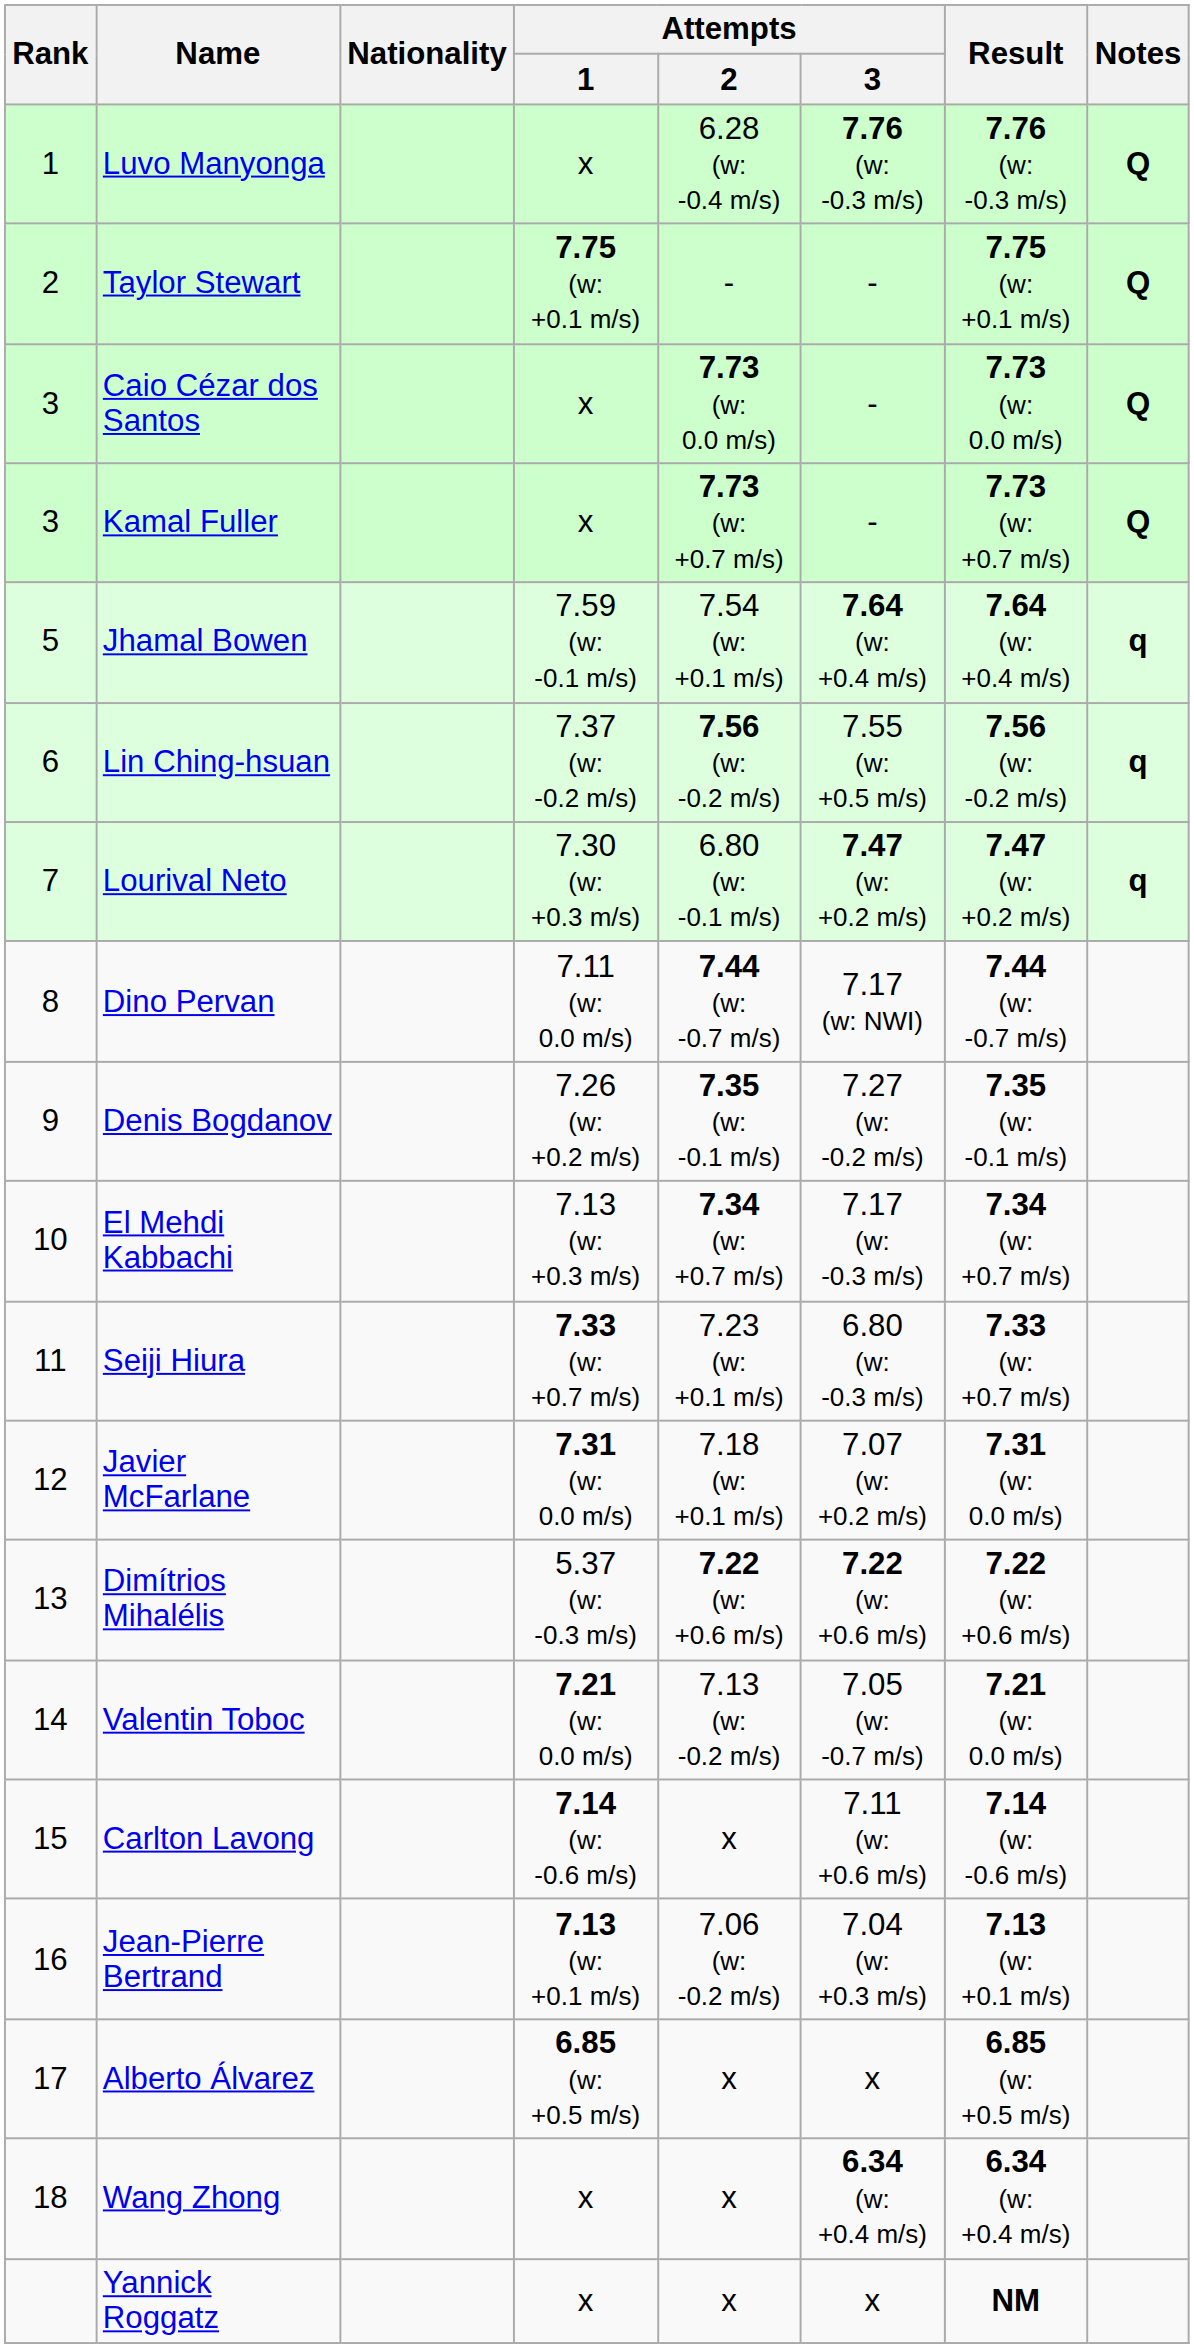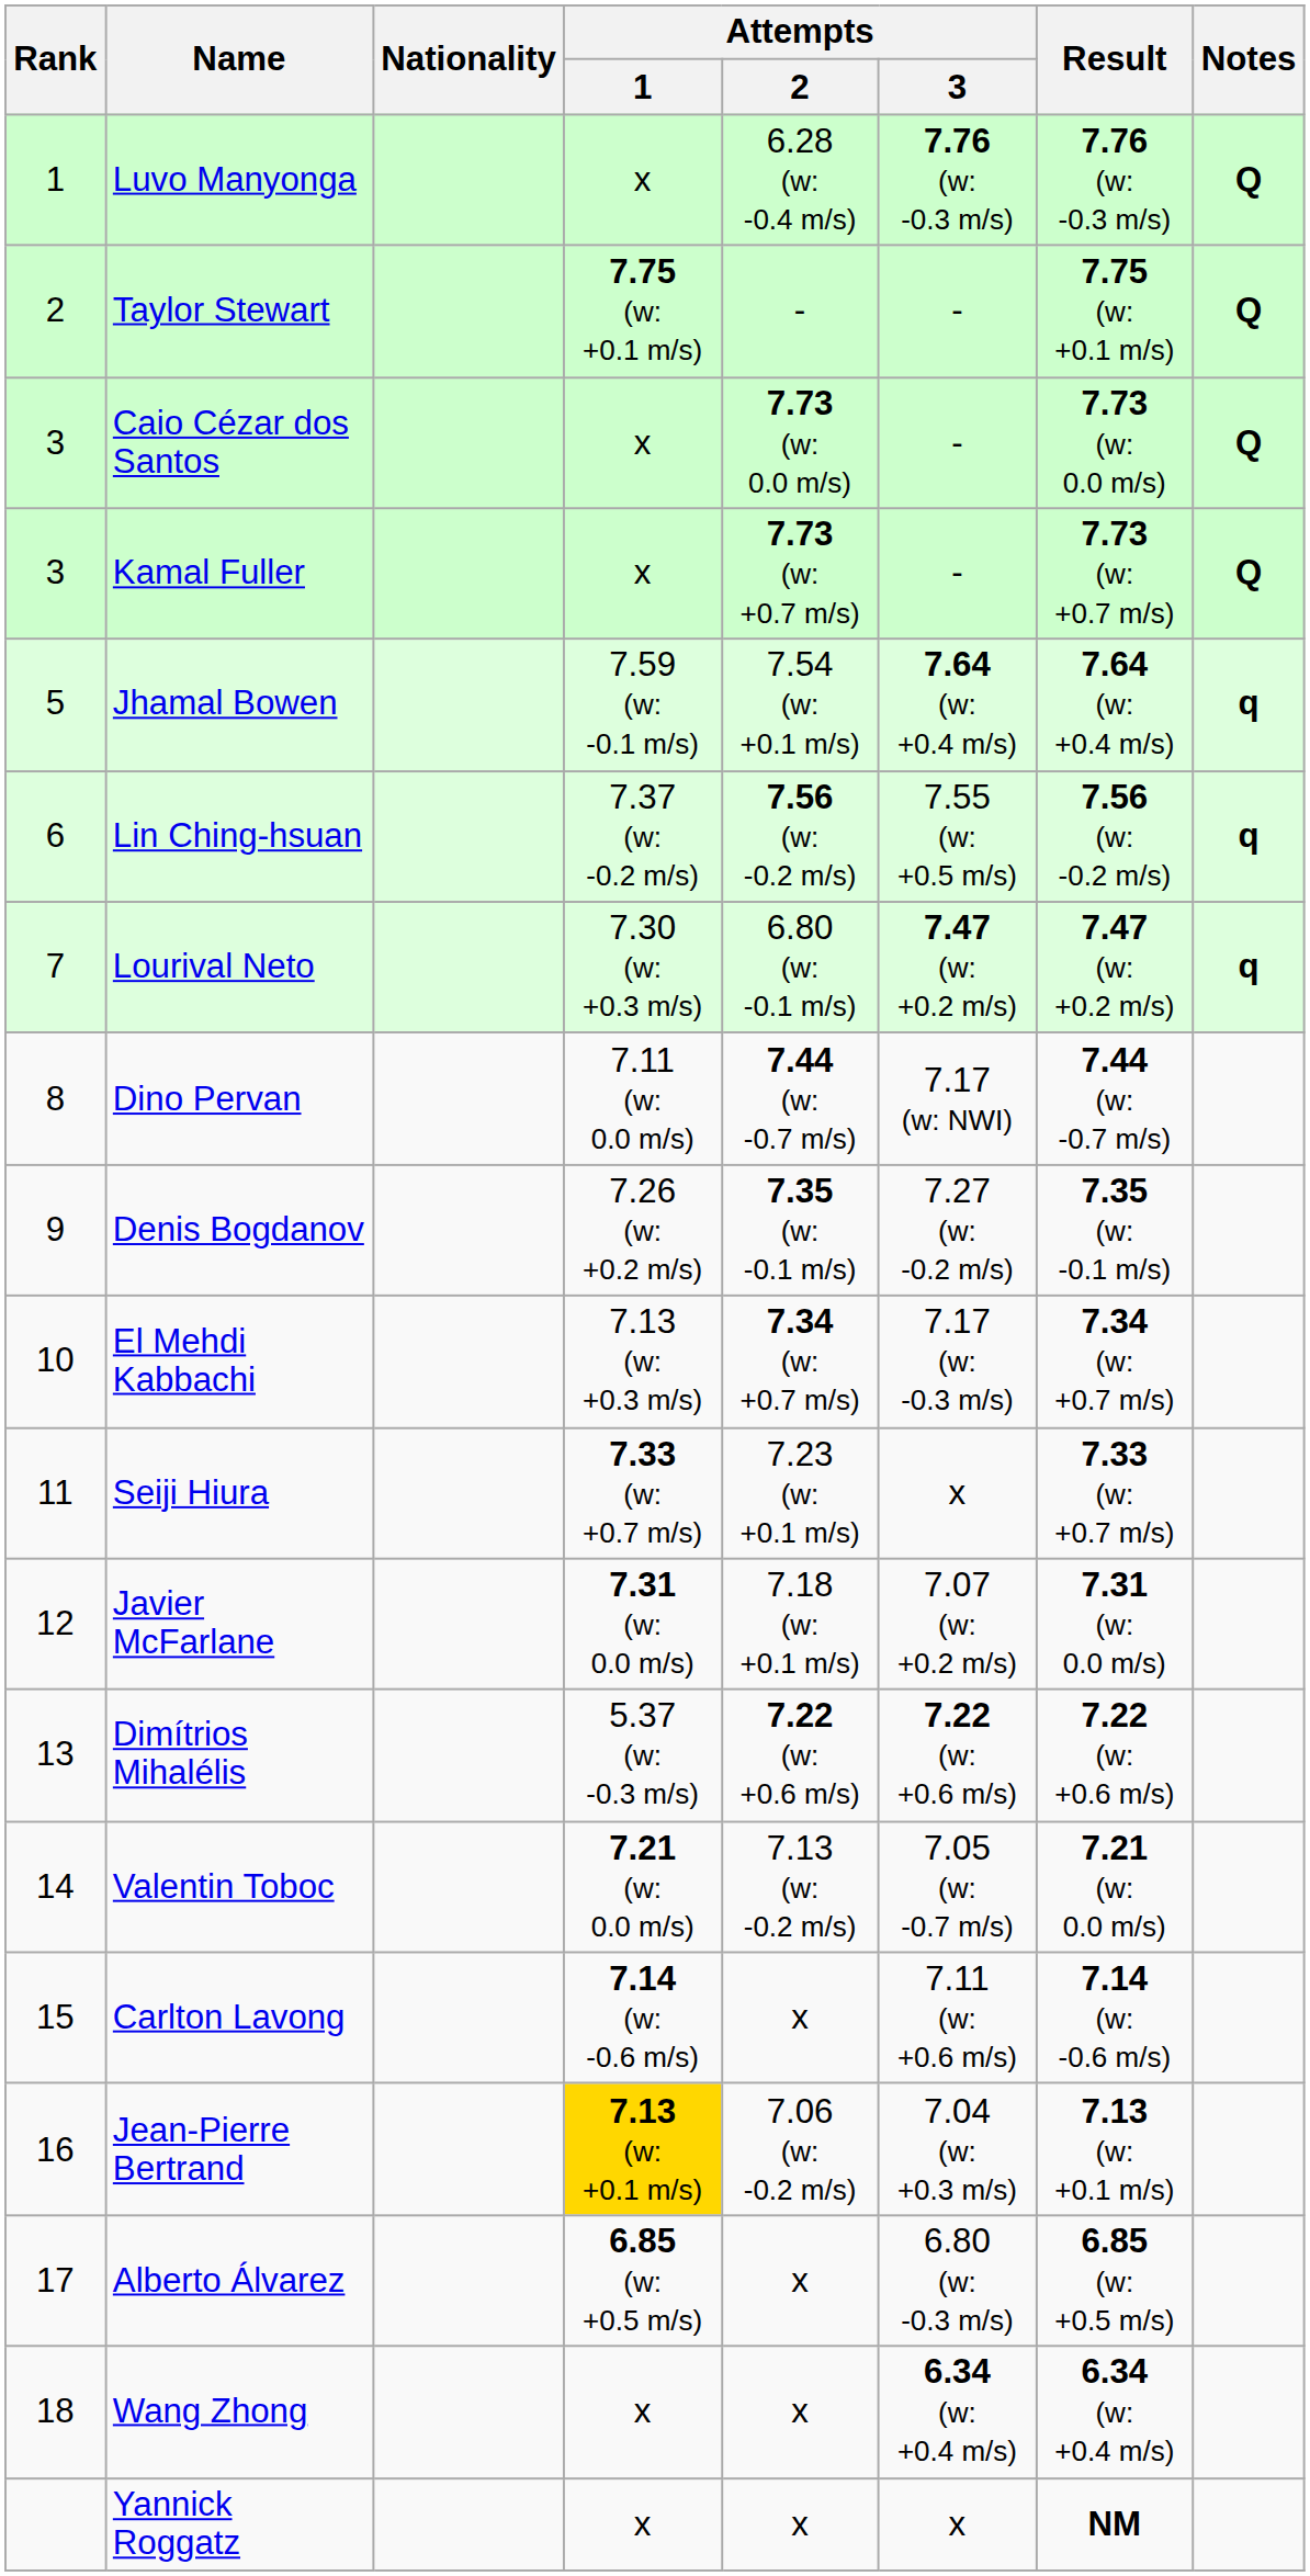Seiji Hiura | Attempts / 3: 6.80 (w: -0.3 m/s) -> x
Jean-Pierre Bertrand | Attempts / 1: no background -> gold background
Alberto Álvarez | Attempts / 3: x -> 6.80 (w: -0.3 m/s)
